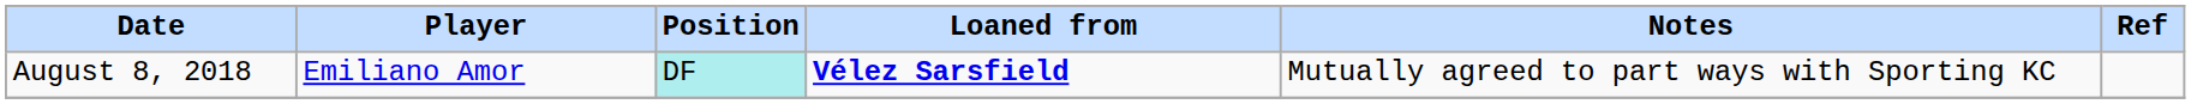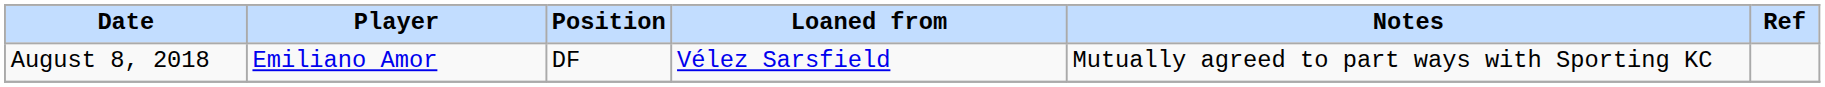August 8, 2018 | Position: paleturquoise background -> no background
August 8, 2018 | Loaned from: bold -> normal
